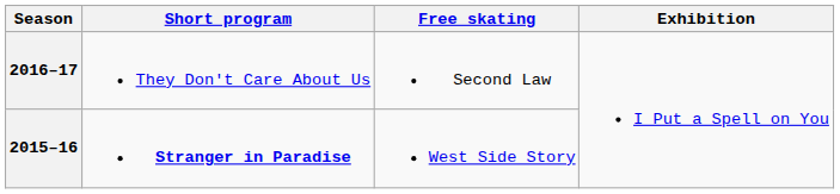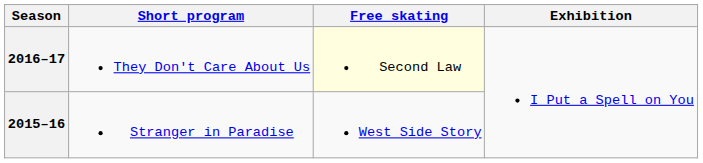2016–17 | Free skating: no background -> lightyellow background
2015–16 | Short program: bold -> normal
